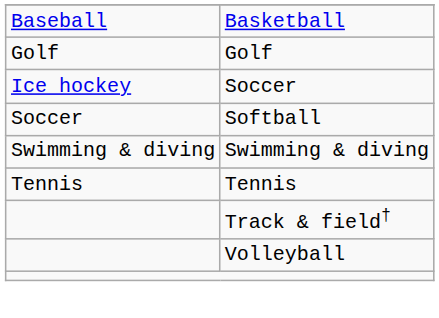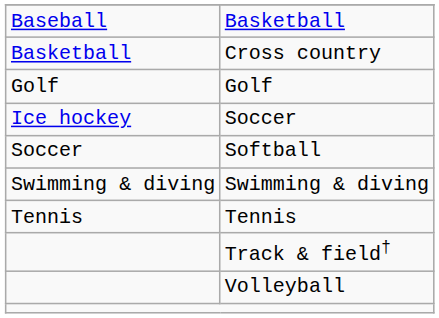+ row: Basketball | Cross country
